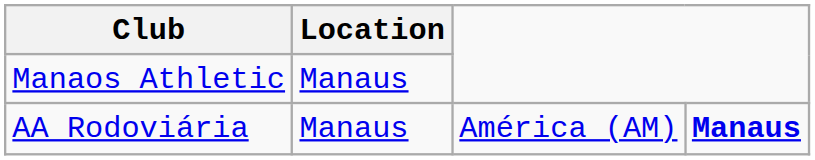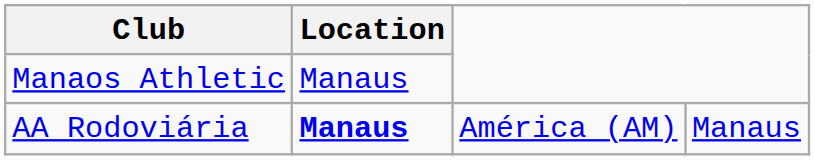AA Rodoviária | Location: normal -> bold
AA Rodoviária | column 4: bold -> normal
